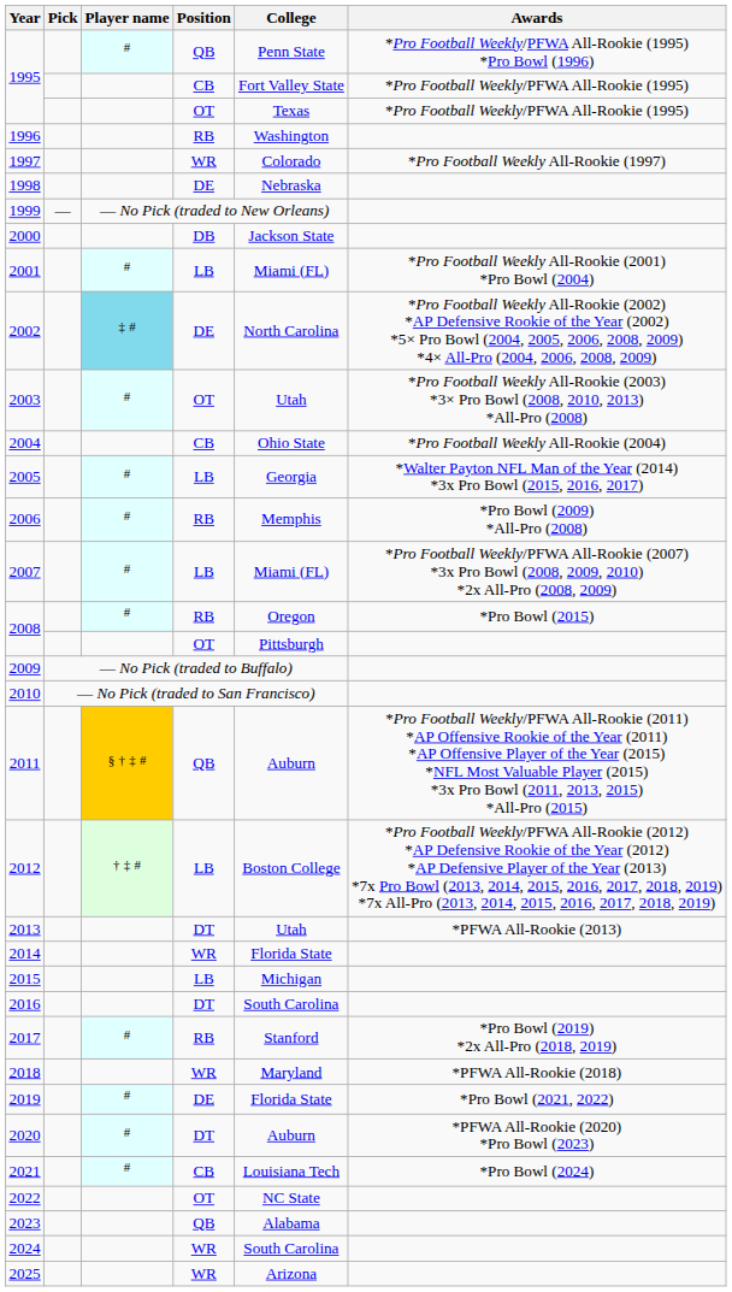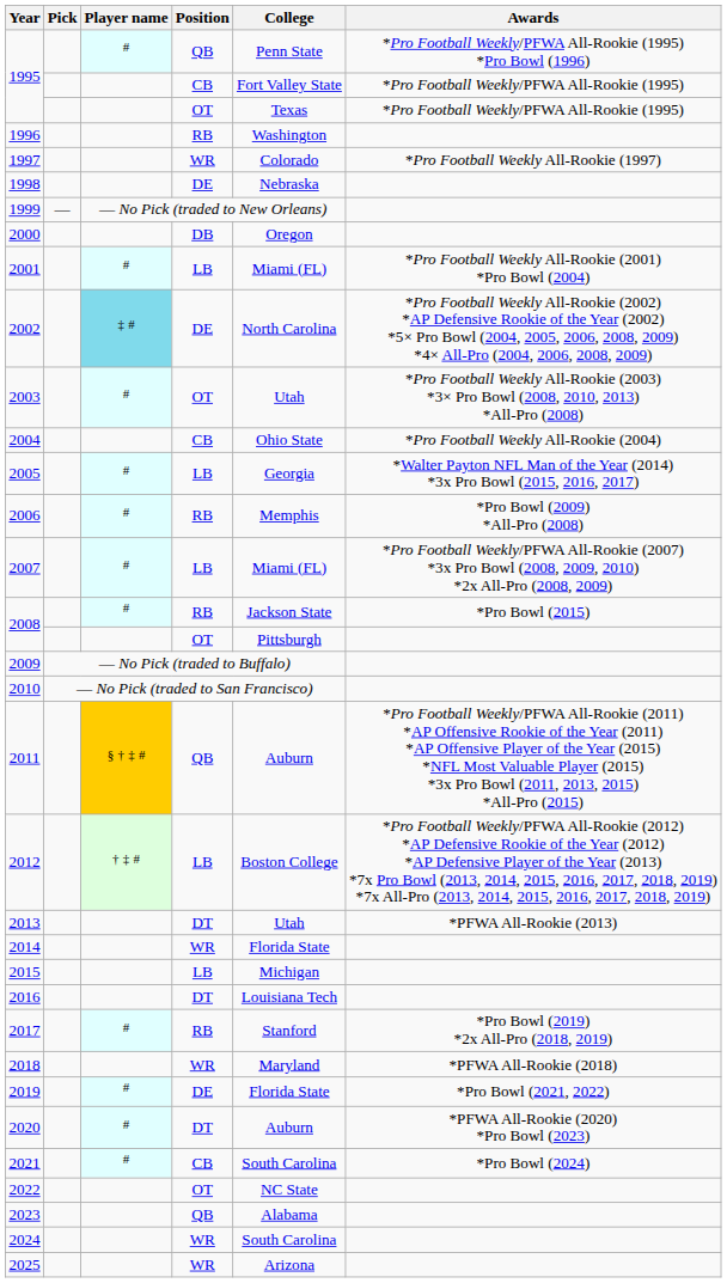2000 | College: Jackson State -> Oregon
2008 / RB | College: Oregon -> Jackson State
2016 | College: South Carolina -> Louisiana Tech
2021 | College: Louisiana Tech -> South Carolina
